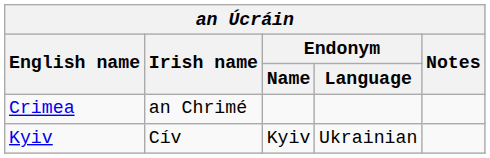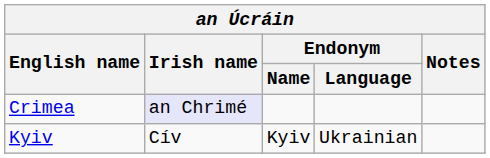Crimea | Irish name: no background -> lavender background
